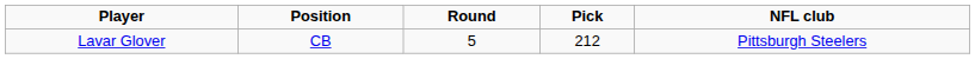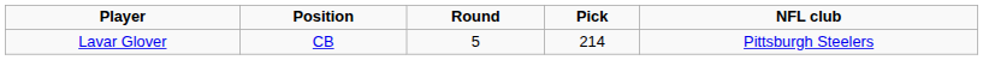Lavar Glover | Pick: 212 -> 214
